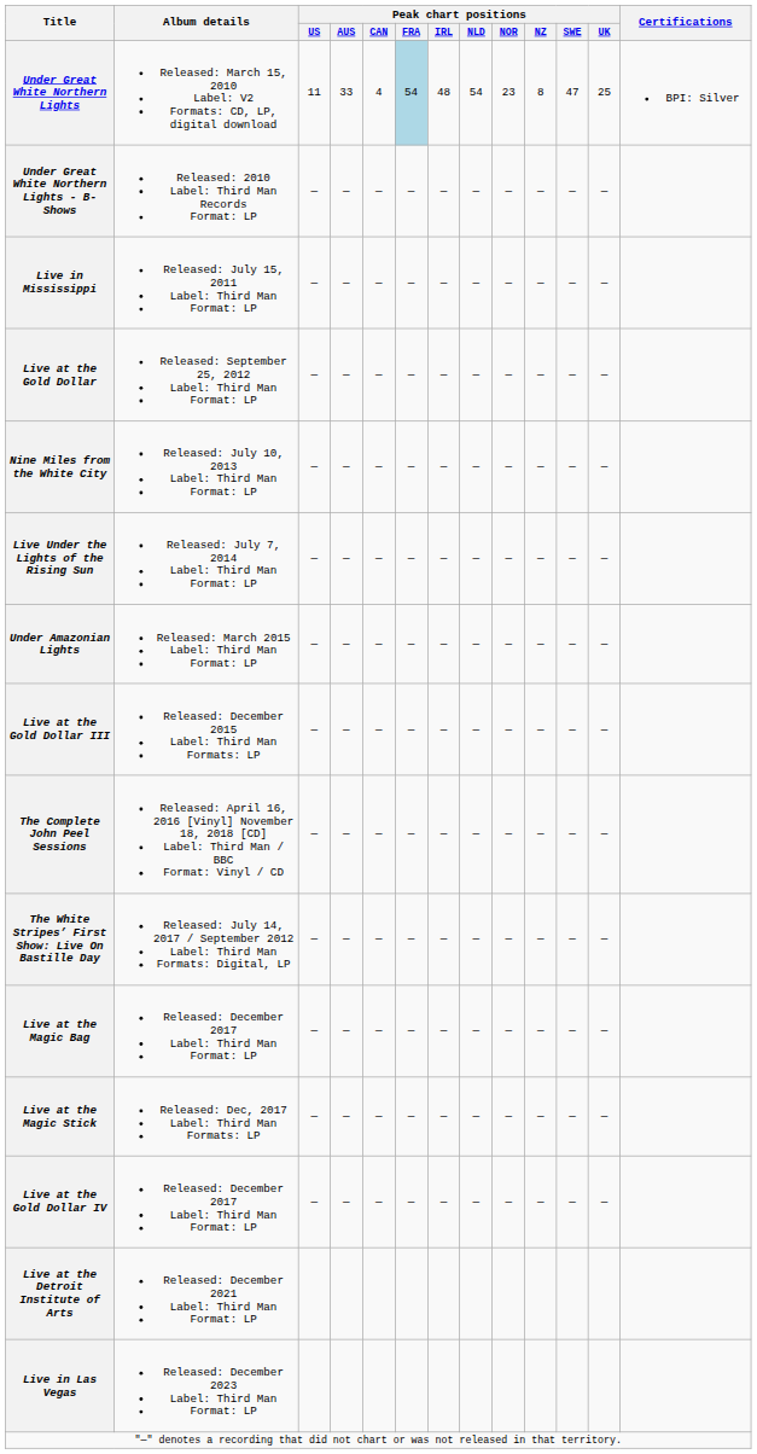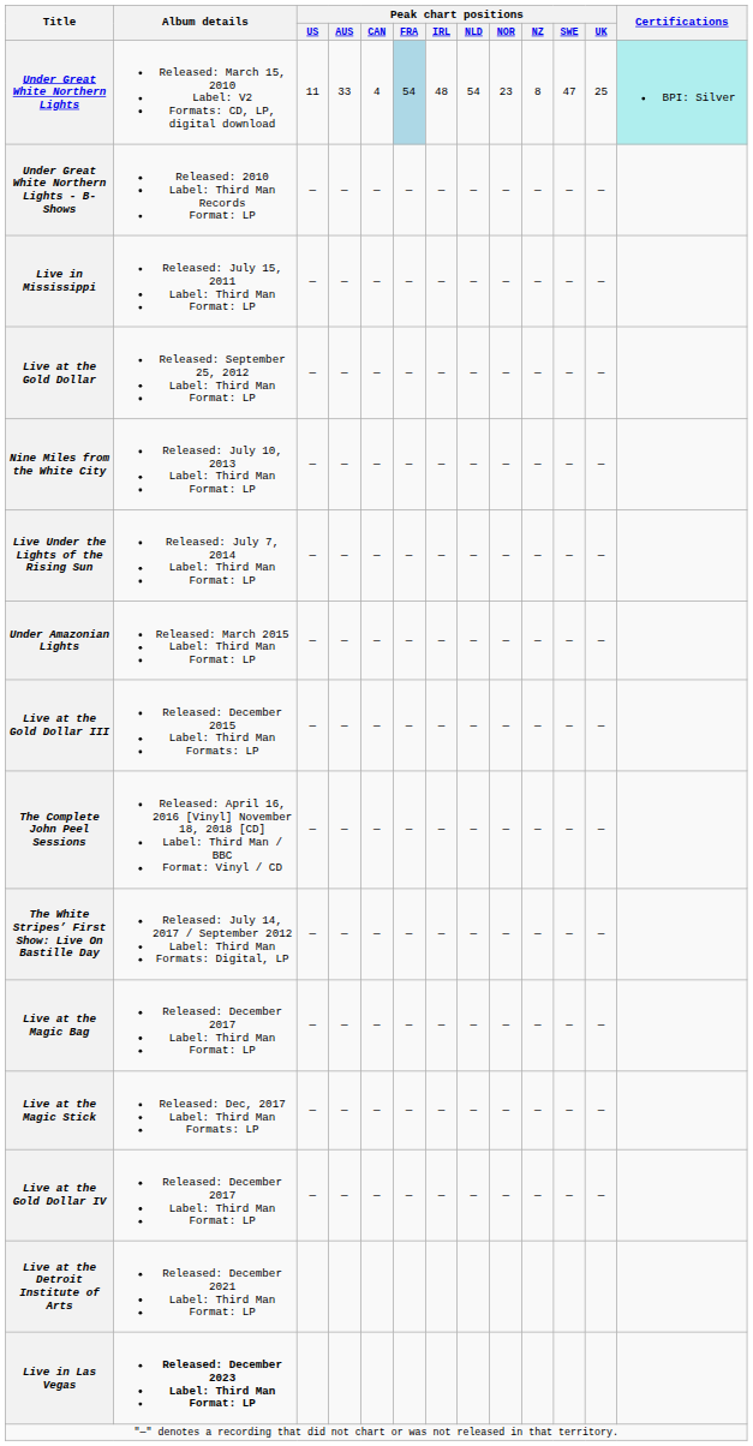Under Great White Northern Lights | Certifications: no background -> paleturquoise background
Live in Las Vegas | Album details: normal -> bold
